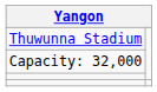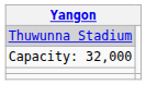row 2 | column 1: no background -> lightgrey background
